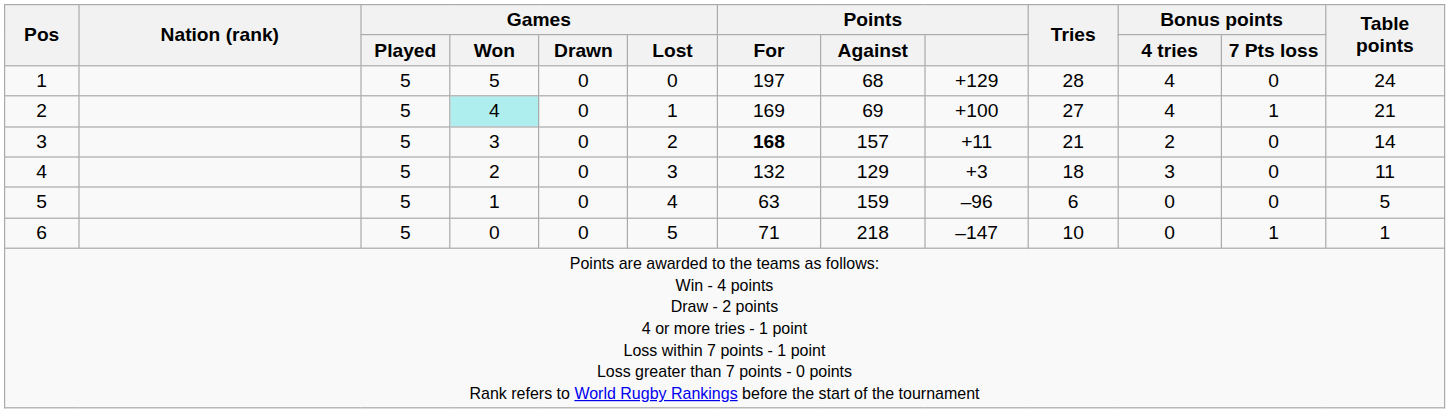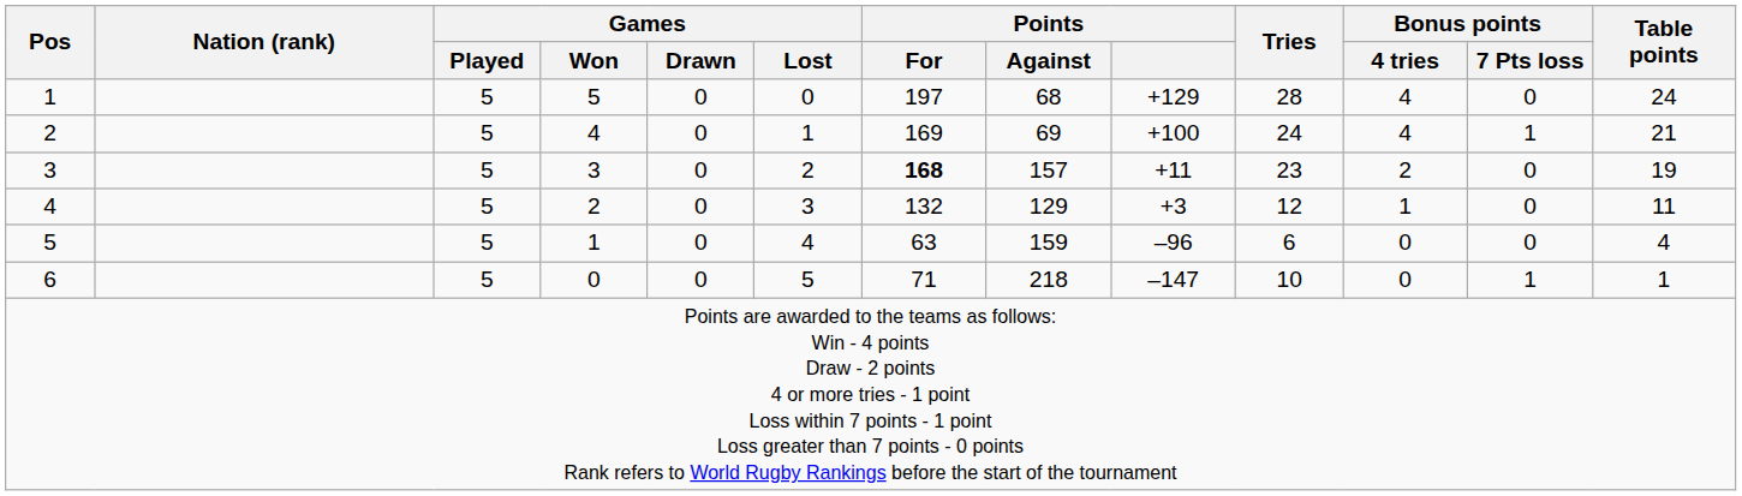row 4 | Games / Won: paleturquoise background -> no background
row 4 | Tries: 27 -> 24
row 5 | Tries: 21 -> 23
row 5 | Table points: 14 -> 19
row 6 | Tries: 18 -> 12
row 6 | Bonus points / 4 tries: 3 -> 1
row 7 | Table points: 5 -> 4
